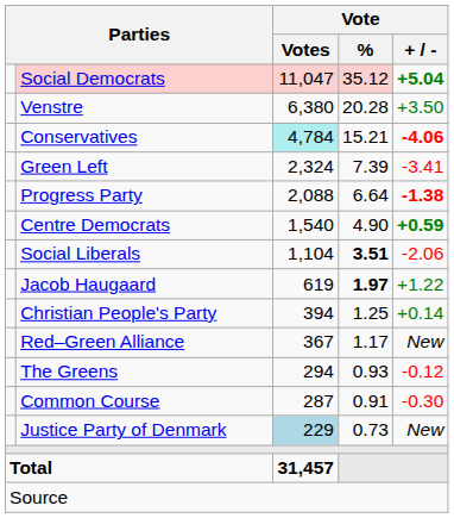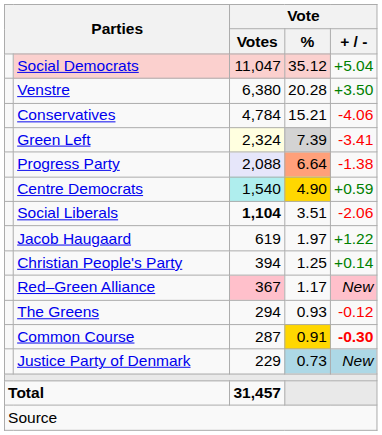Social Democrats | Vote / + / -: bold -> normal
Conservatives | Vote / Votes: paleturquoise background -> no background
Conservatives | Vote / + / -: bold -> normal
Green Left | Vote / Votes: no background -> lightyellow background
Green Left | Vote / %: no background -> lightgrey background
Progress Party | Vote / Votes: no background -> lavender background
Progress Party | Vote / %: no background -> lightsalmon background
Progress Party | Vote / + / -: bold -> normal
Centre Democrats | Vote / Votes: no background -> paleturquoise background
Centre Democrats | Vote / %: no background -> gold background
Centre Democrats | Vote / + / -: bold -> normal
Social Liberals | Vote / Votes: normal -> bold
Social Liberals | Vote / %: bold -> normal
Jacob Haugaard | Vote / %: bold -> normal
Red–Green Alliance | Vote / Votes: no background -> pink background
Red–Green Alliance | Vote / + / -: no background -> pink background
Common Course | Vote / %: no background -> gold background
Common Course | Vote / + / -: normal -> bold
Justice Party of Denmark | Vote / Votes: lightblue background -> no background
Justice Party of Denmark | Vote / %: no background -> lightblue background
Justice Party of Denmark | Vote / + / -: no background -> lightblue background
